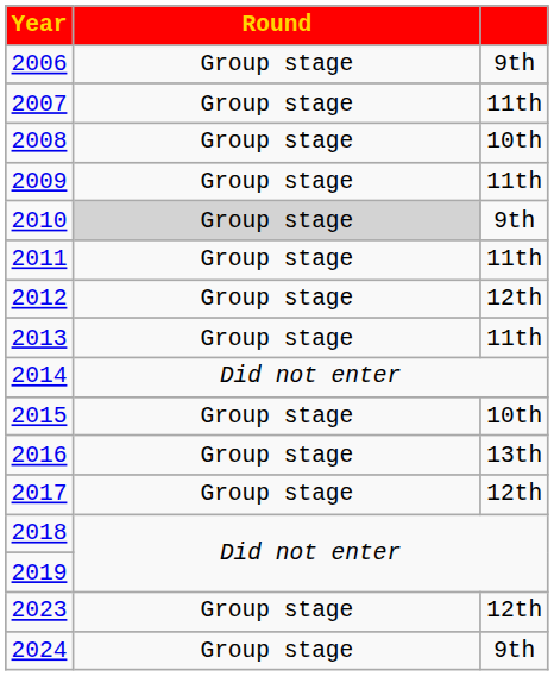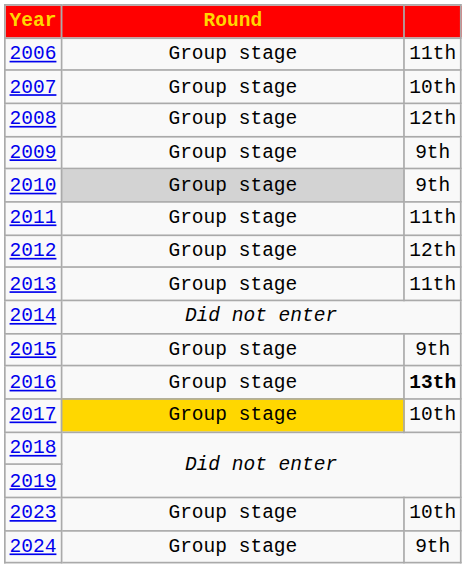2006 | column 3: 9th -> 11th
2007 | column 3: 11th -> 10th
2008 | column 3: 10th -> 12th
2009 | column 3: 11th -> 9th
2015 | column 3: 10th -> 9th
2016 | column 3: normal -> bold
2017 | Round: no background -> gold background
2017 | column 3: 12th -> 10th
2023 | column 3: 12th -> 10th
